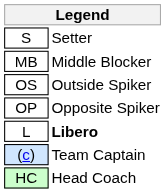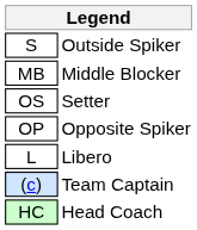S | column 2: Setter -> Outside Spiker
OS | column 2: Outside Spiker -> Setter
L | column 2: bold -> normal
